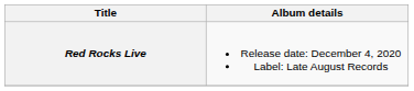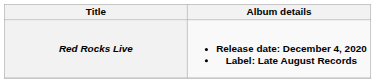Red Rocks Live | Album details: normal -> bold
